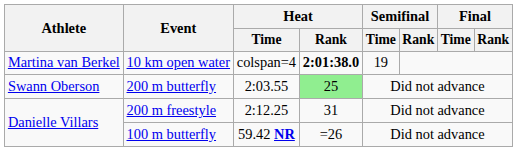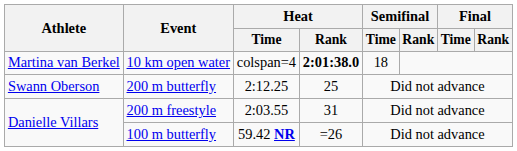10 km open water | Semifinal / Time: 19 -> 18
200 m butterfly | Heat / Time: 2:03.55 -> 2:12.25
200 m butterfly | Heat / Rank: lightgreen background -> no background
200 m freestyle | Heat / Time: 2:12.25 -> 2:03.55
